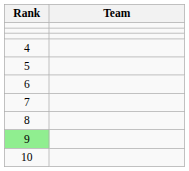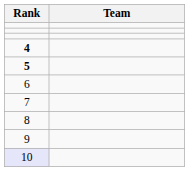row 5 | Rank: normal -> bold
row 6 | Rank: normal -> bold
row 10 | Rank: lightgreen background -> no background
row 11 | Rank: no background -> lavender background
